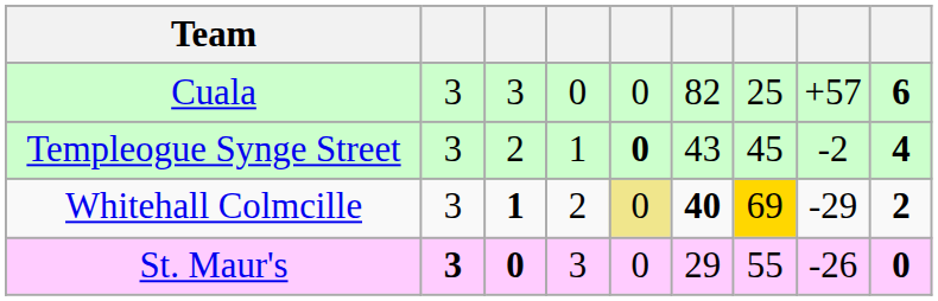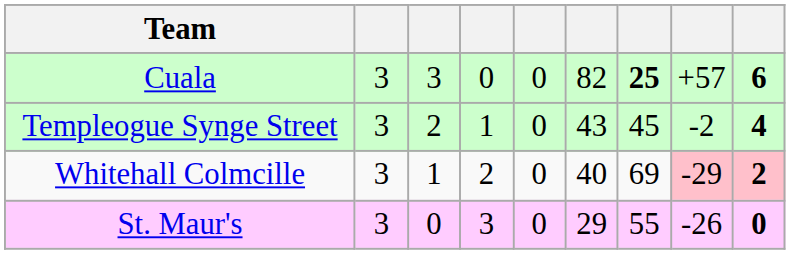Cuala | column 7: normal -> bold
Templeogue Synge Street | column 5: bold -> normal
Whitehall Colmcille | column 3: bold -> normal
Whitehall Colmcille | column 5: khaki background -> no background
Whitehall Colmcille | column 6: bold -> normal
Whitehall Colmcille | column 7: gold background -> no background
Whitehall Colmcille | column 8: no background -> pink background
Whitehall Colmcille | column 9: no background -> pink background
St. Maur's | column 2: bold -> normal
St. Maur's | column 3: bold -> normal
